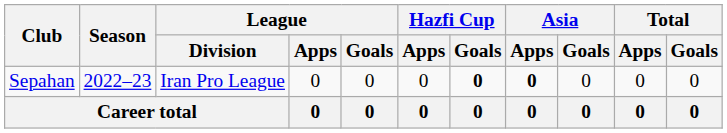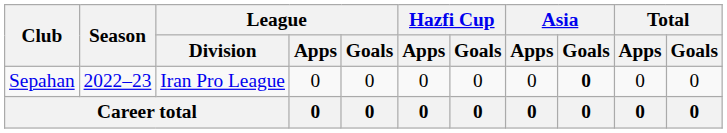Sepahan | Hazfi Cup / Goals: bold -> normal
Sepahan | Asia / Apps: bold -> normal
Sepahan | Asia / Goals: normal -> bold
